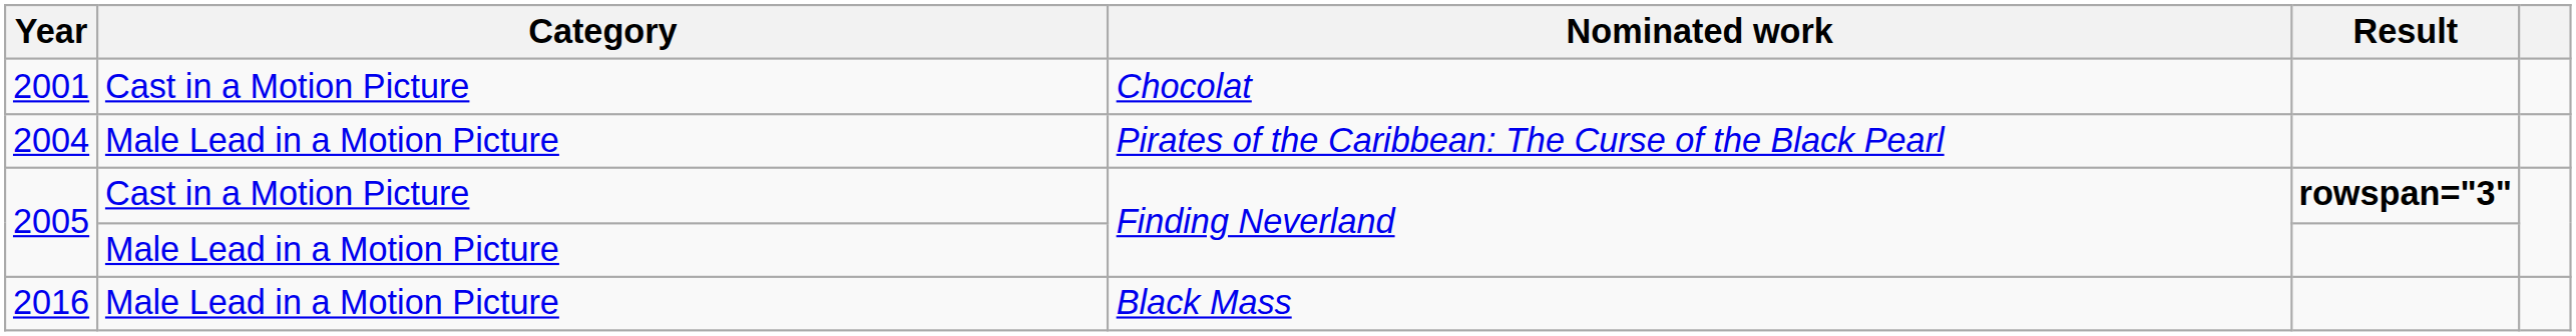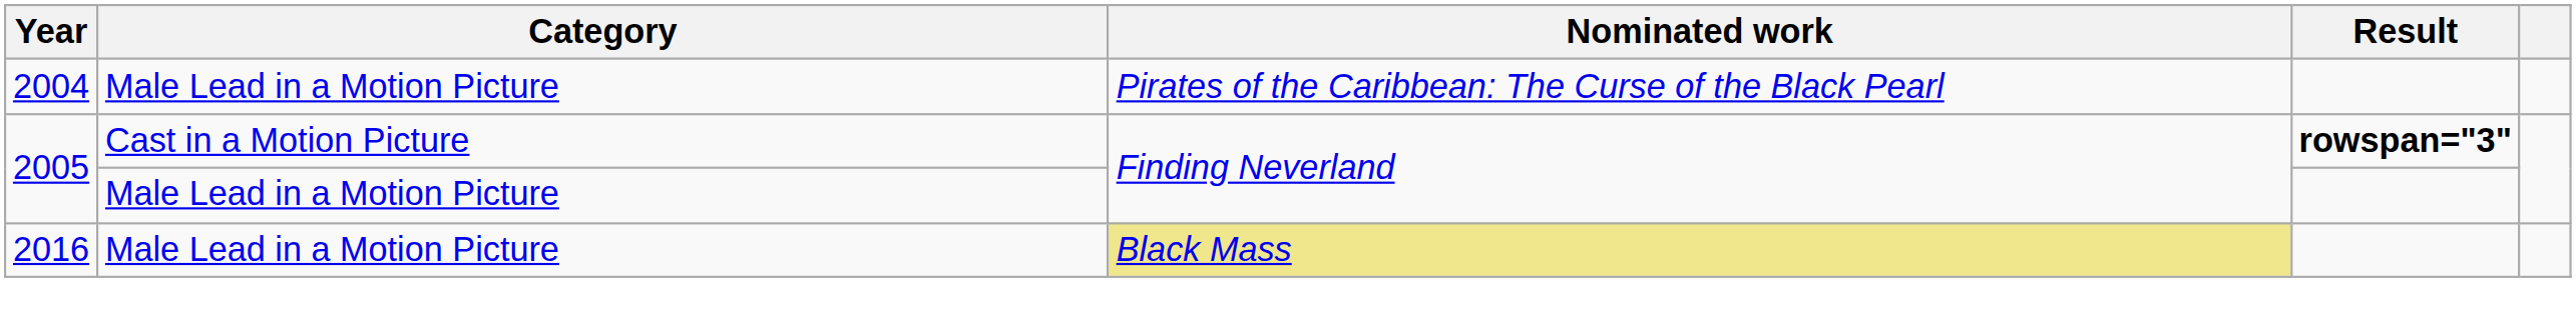- row: 2001 | Cast in a Motion Picture | Chocolat
2016 | Nominated work: no background -> khaki background
